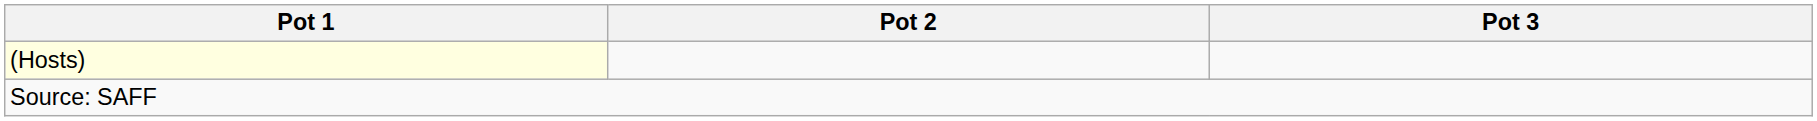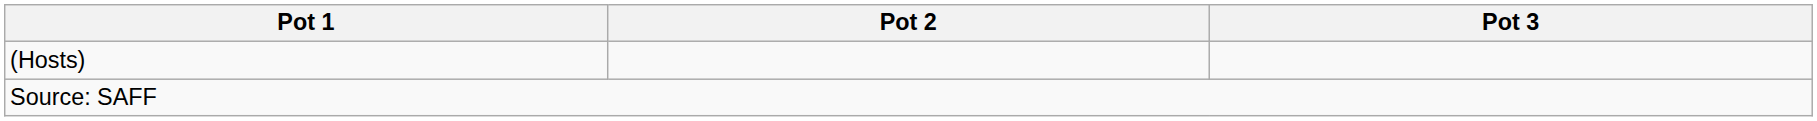(Hosts) | Pot 1: lightyellow background -> no background
